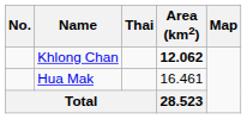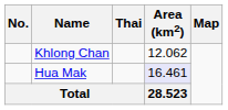Khlong Chan | Area (km2): bold -> normal
Hua Mak | Area (km2): no background -> lavender background
